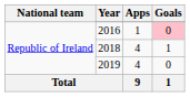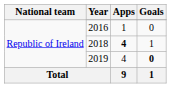2016 | Goals: pink background -> no background
2018 | Apps: normal -> bold
2019 | Goals: normal -> bold
